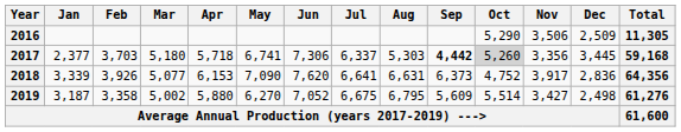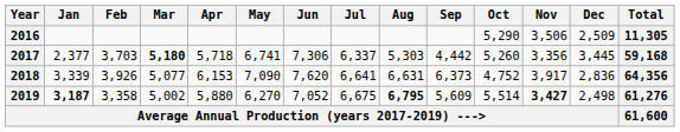2017 | Mar: normal -> bold
2017 | Sep: bold -> normal
2017 | Oct: lightgrey background -> no background
2019 | Jan: normal -> bold
2019 | Aug: normal -> bold
2019 | Nov: normal -> bold
